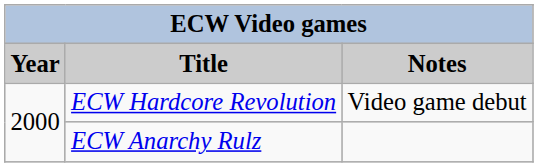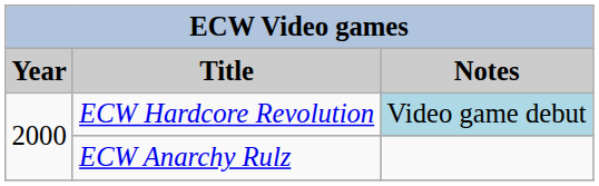ECW Hardcore Revolution | Notes: no background -> lightblue background
